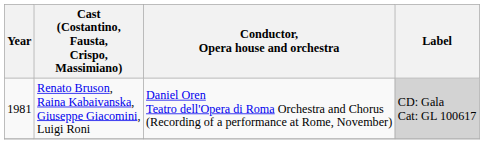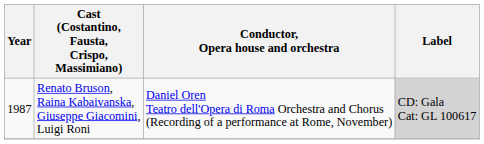row 2 | Year: 1981 -> 1987
